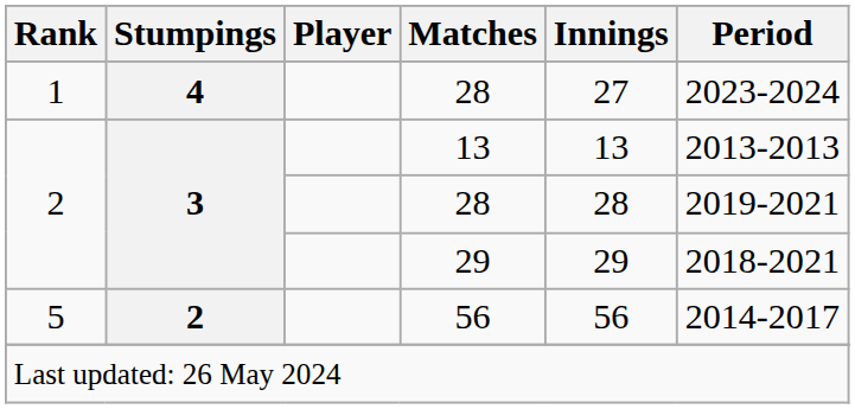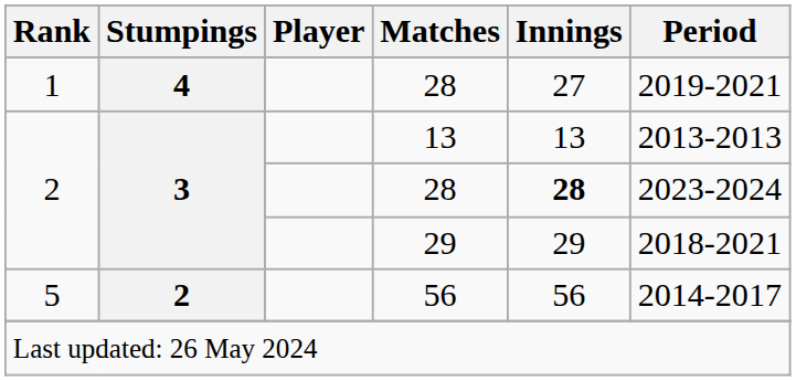1 / 28 | Period: 2023-2024 -> 2019-2021
2 / 28 | Innings: normal -> bold
2 / 28 | Period: 2019-2021 -> 2023-2024
